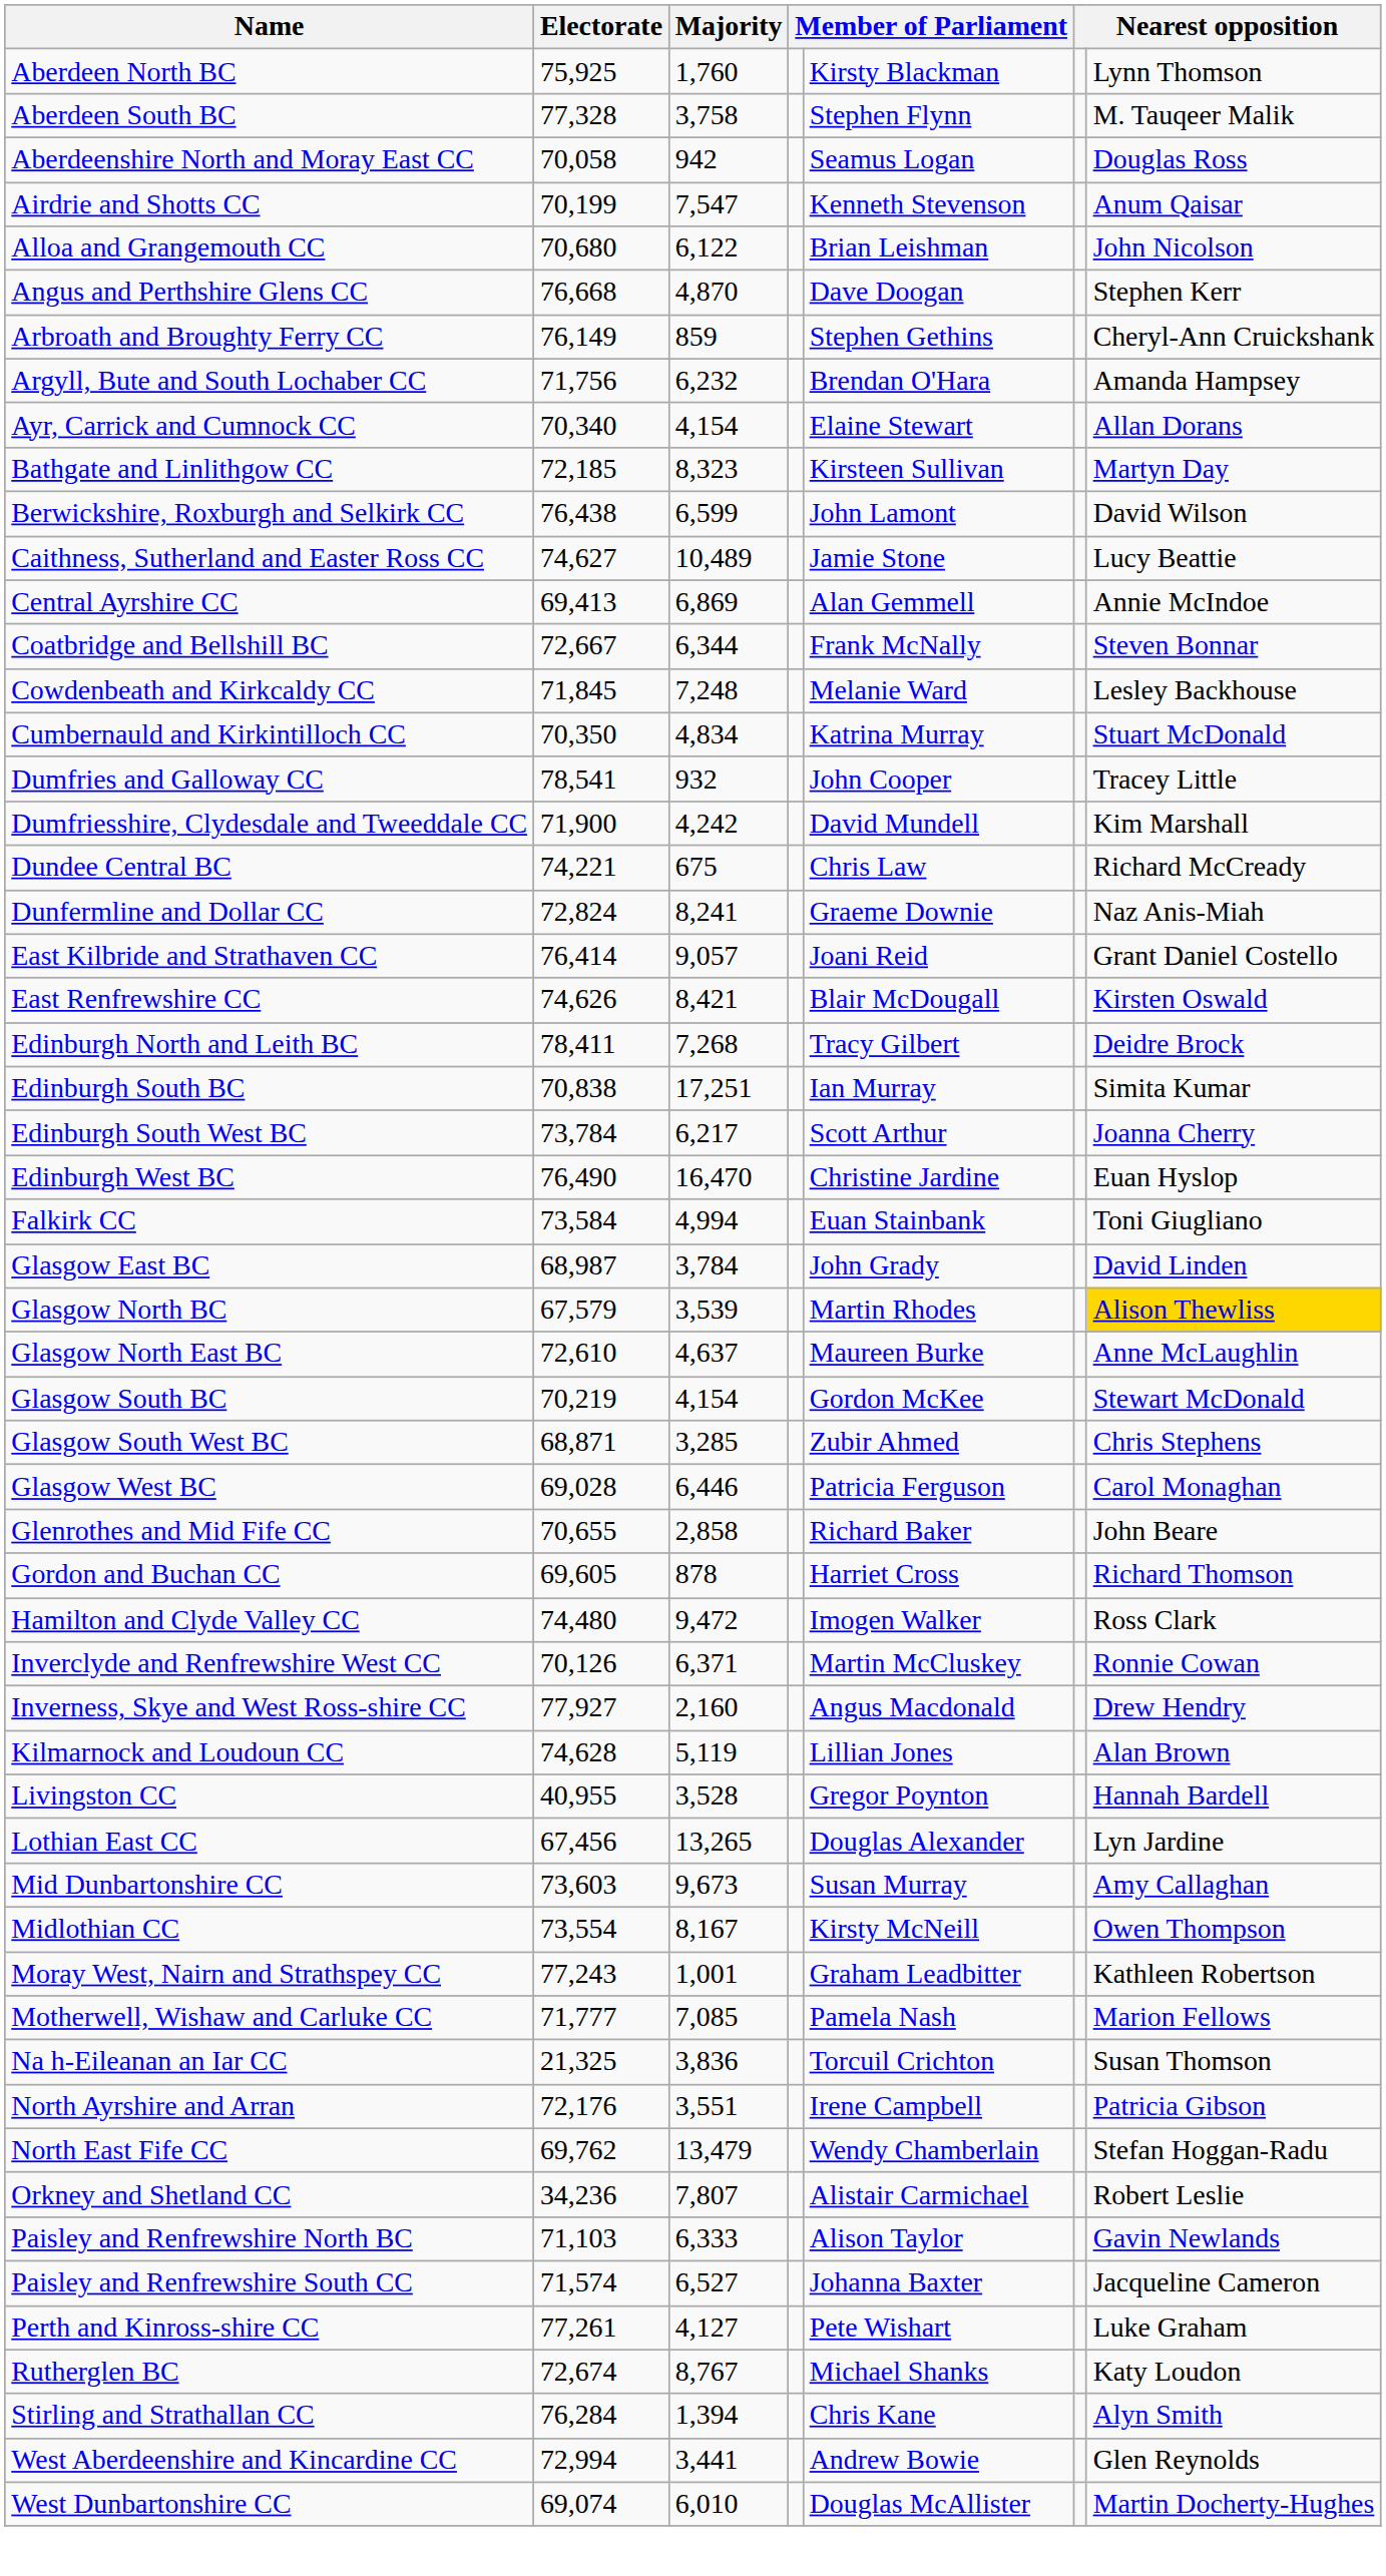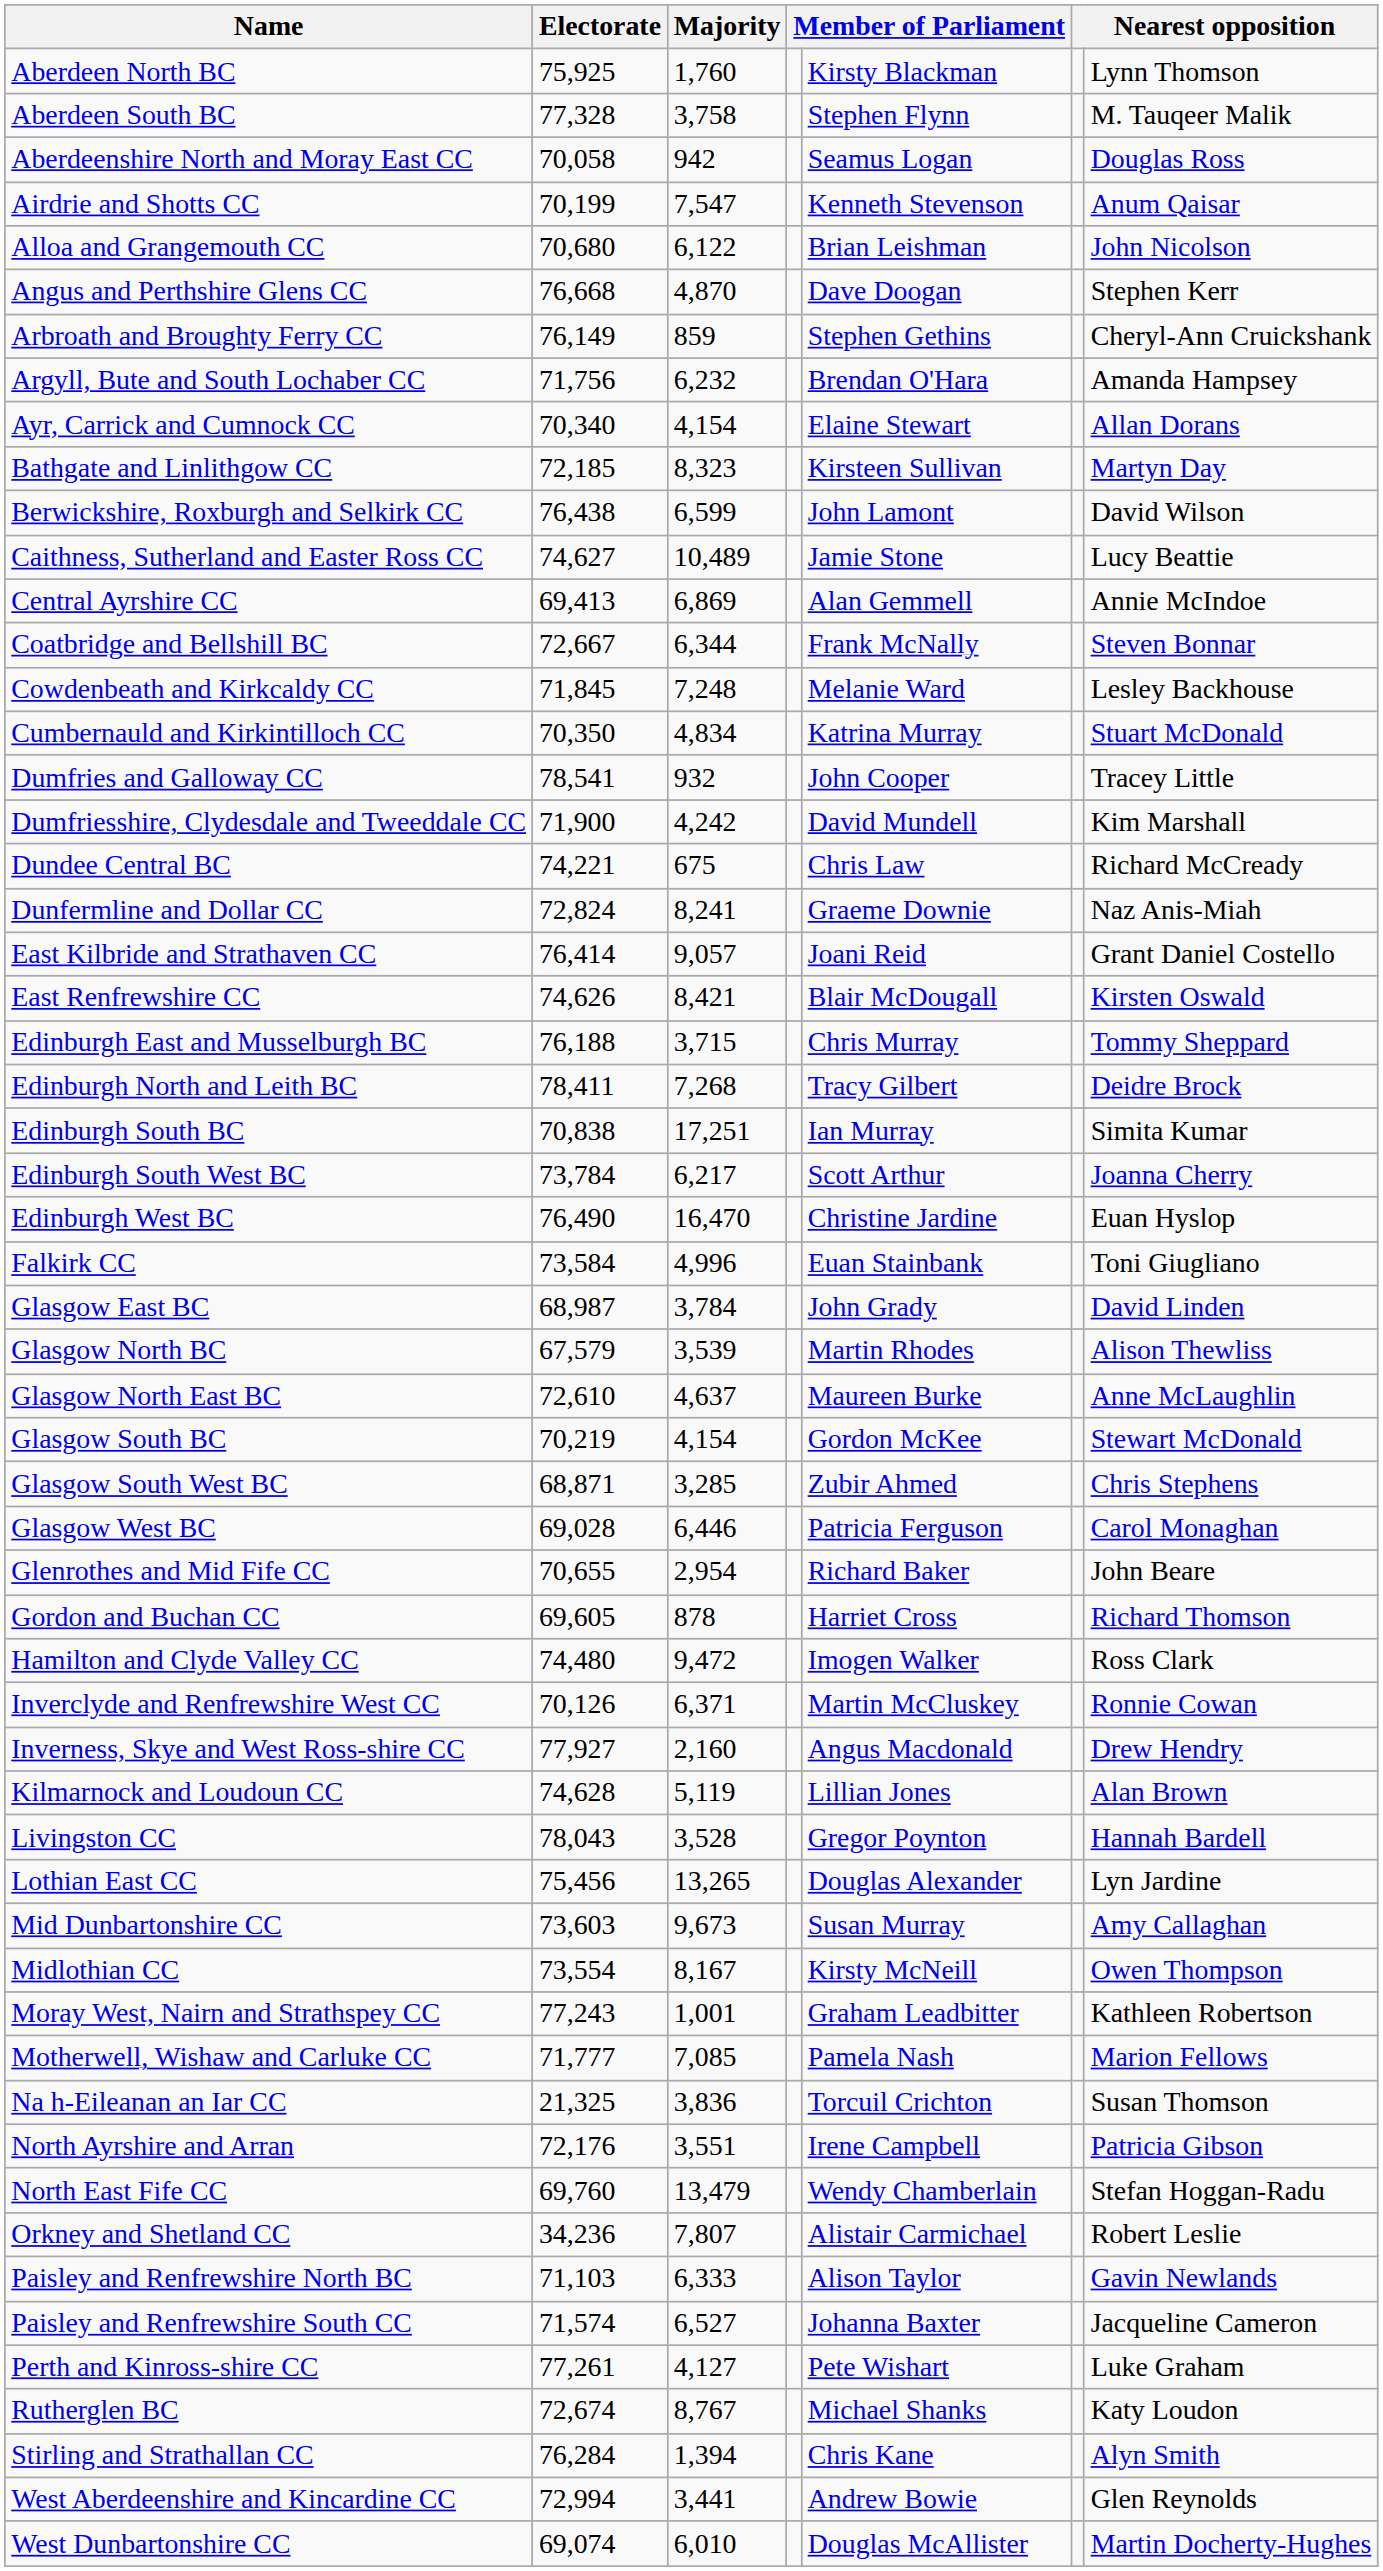+ row: Edinburgh East and Musselburgh BC | 76,188 | 3,715 | Chris Murray | Tommy Sheppard
Falkirk CC | Majority: 4,994 -> 4,996
Glasgow North BC | column 7: gold background -> no background
Glenrothes and Mid Fife CC | Majority: 2,858 -> 2,954
Livingston CC | Electorate: 40,955 -> 78,043
Lothian East CC | Electorate: 67,456 -> 75,456
North East Fife CC | Electorate: 69,762 -> 69,760
